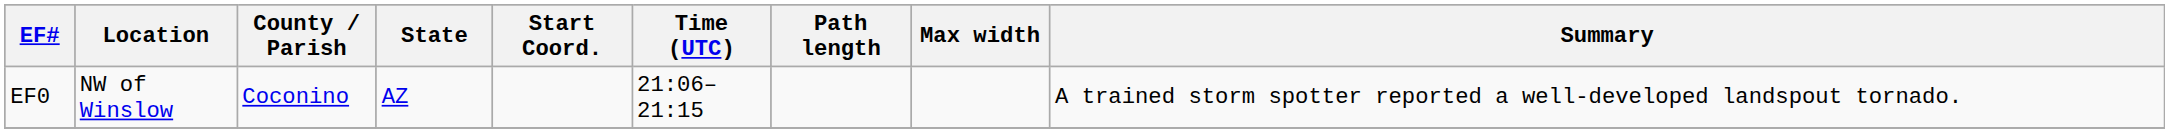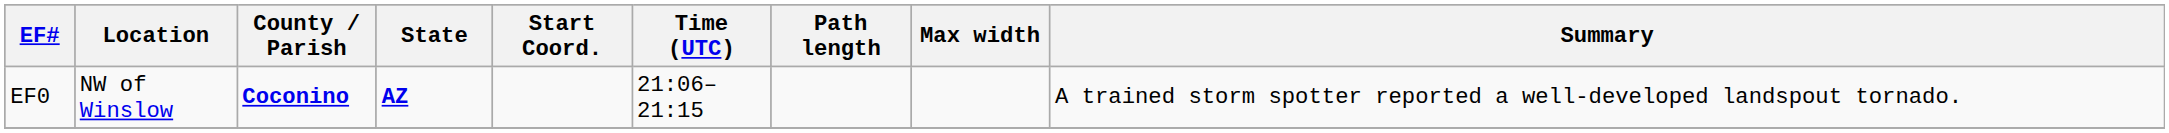EF0 | County / Parish: normal -> bold
EF0 | State: normal -> bold
